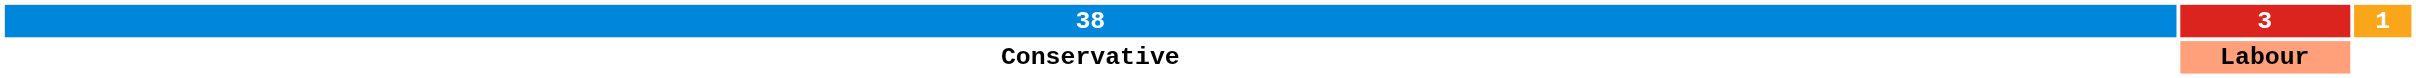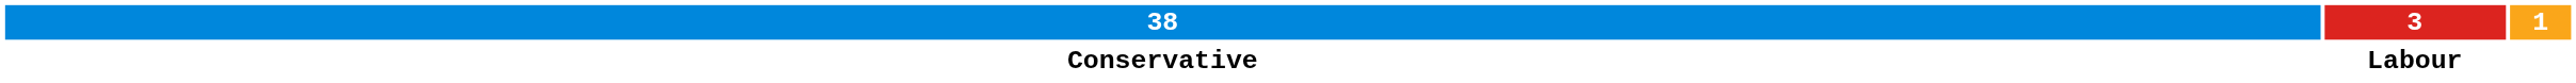Conservative | 3: lightsalmon background -> no background
